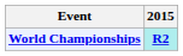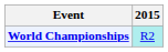World Championships | 2015: bold -> normal
